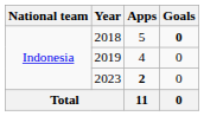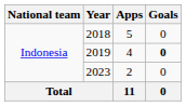2018 | Goals: bold -> normal
2019 | Goals: normal -> bold
2023 | Apps: bold -> normal
